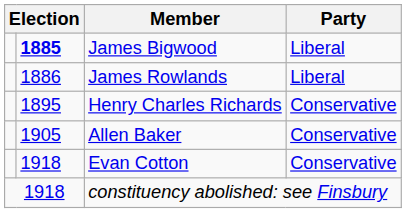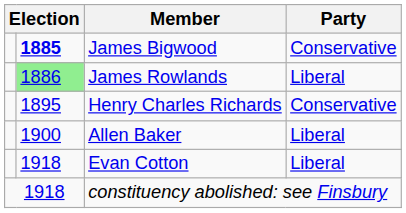James Bigwood | Party: Liberal -> Conservative
James Rowlands | column 2: no background -> lightgreen background
Allen Baker | column 2: 1905 -> 1900
Allen Baker | Party: Conservative -> Liberal
Evan Cotton | Party: Conservative -> Liberal
